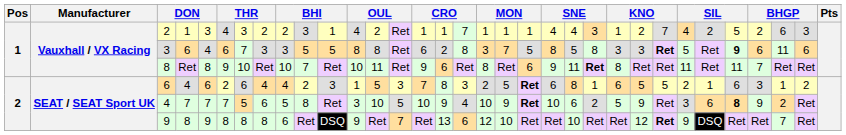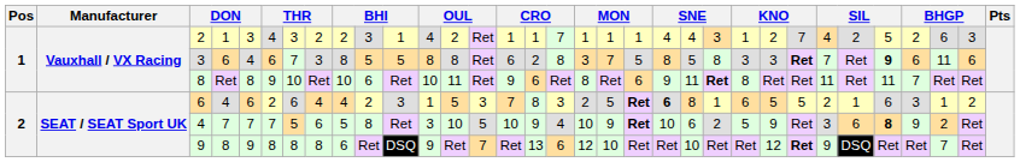row 3 | column 9: 3 -> 8
row 3 | column 27: 5 -> 7
row 4 | column 10: 7 -> 6
row 5 | column 21: normal -> bold
